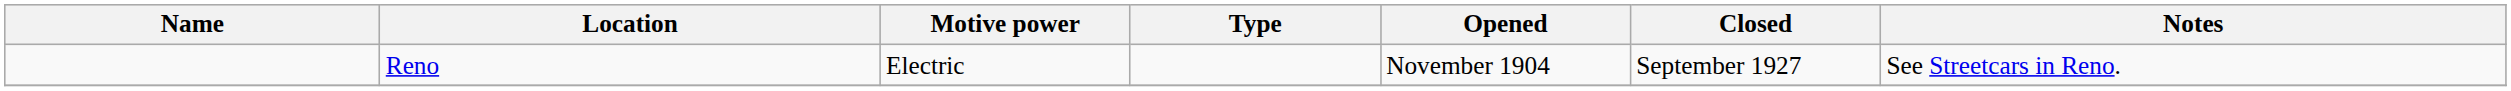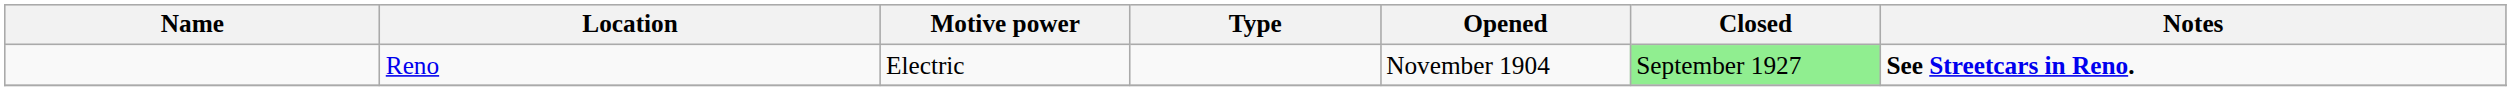Reno | Closed: no background -> lightgreen background
Reno | Notes: normal -> bold
